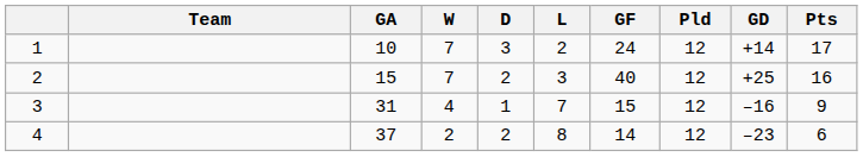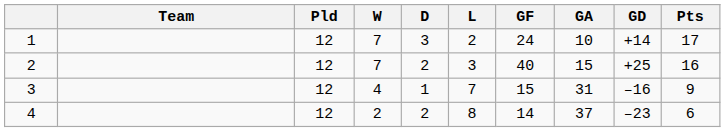columns swapped: Pld <-> GA
